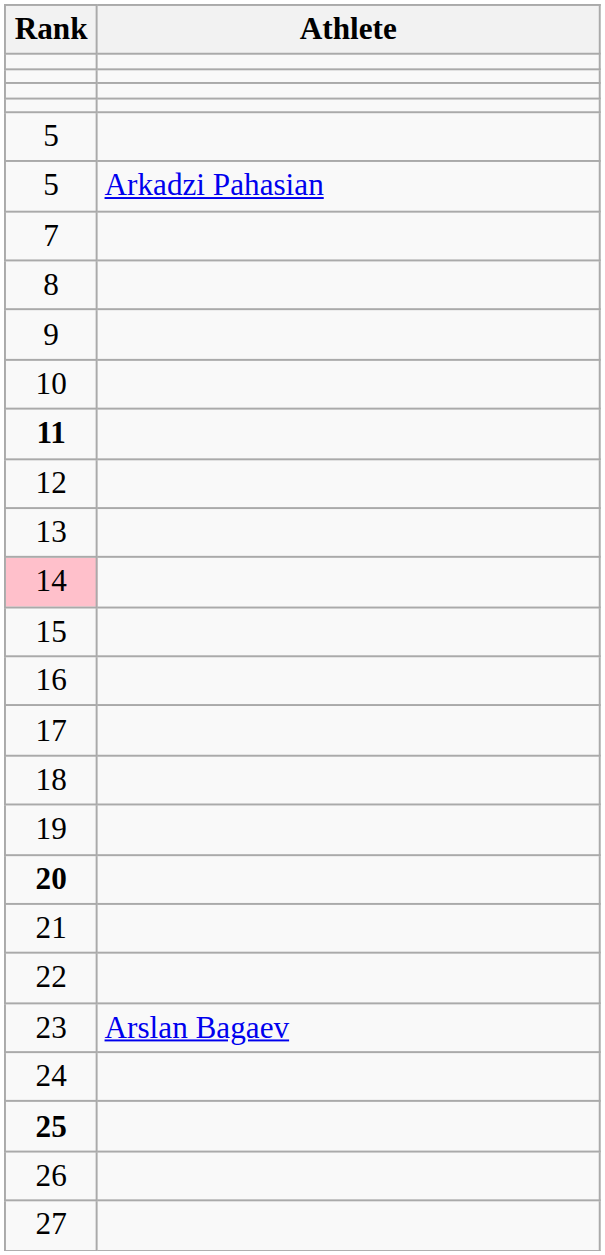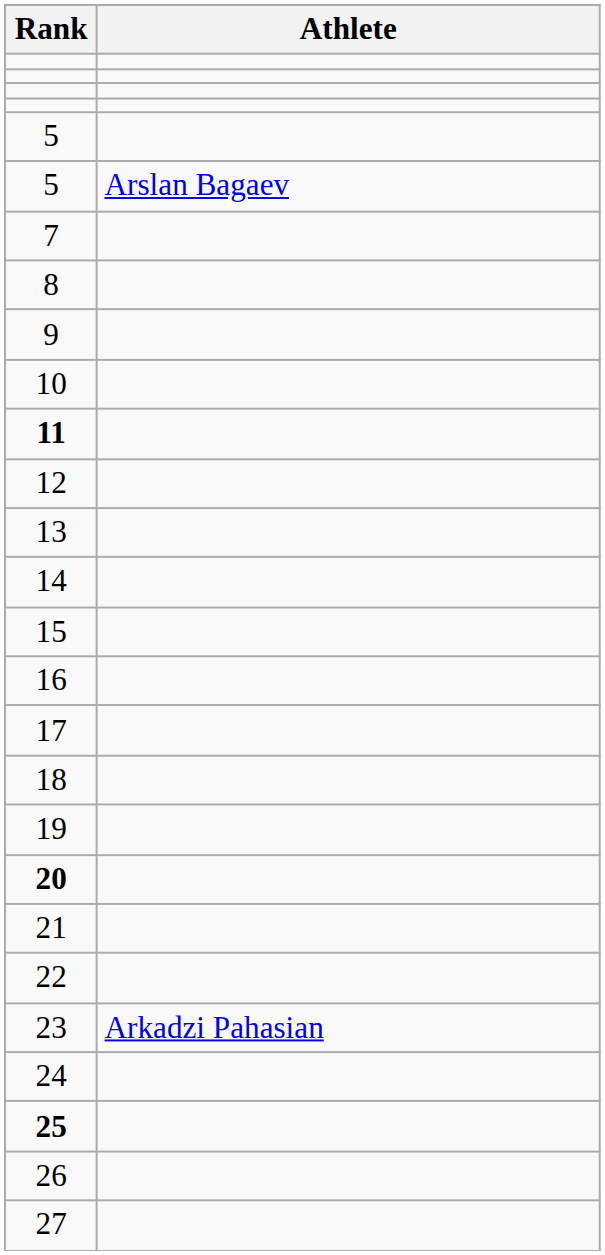row 7 | Athlete: Arkadzi Pahasian -> Arslan Bagaev
row 15 | Rank: pink background -> no background
row 24 | Athlete: Arslan Bagaev -> Arkadzi Pahasian
